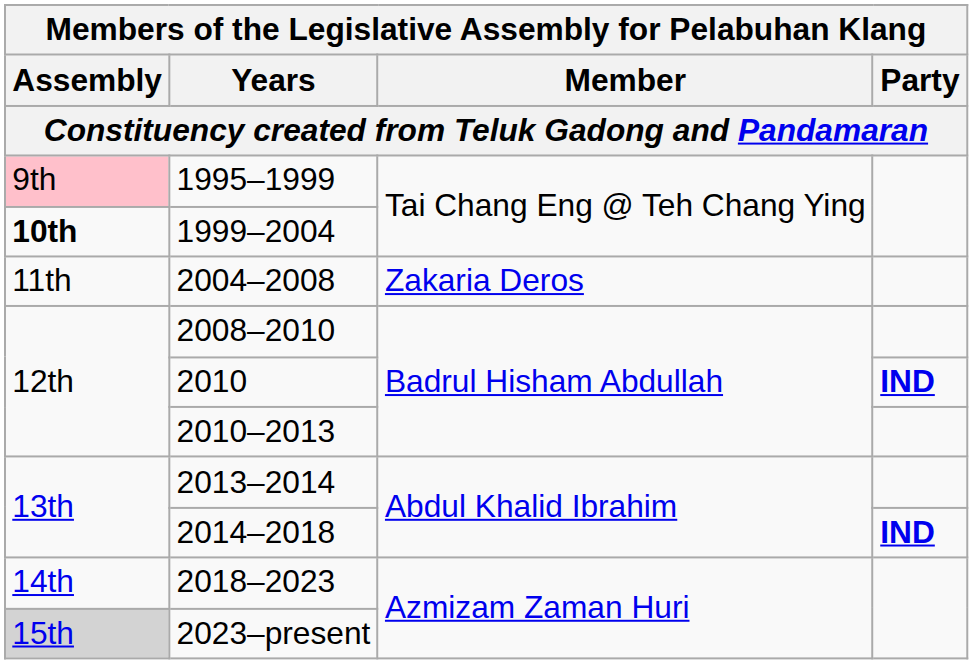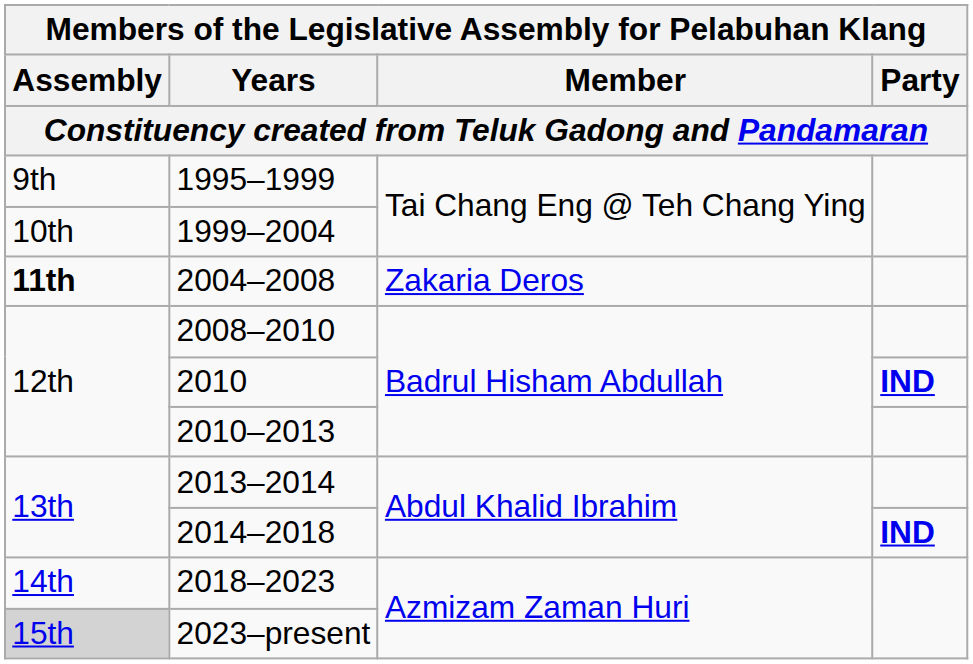1995–1999 | Assembly: pink background -> no background
1999–2004 | Assembly: bold -> normal
2004–2008 | Assembly: normal -> bold
